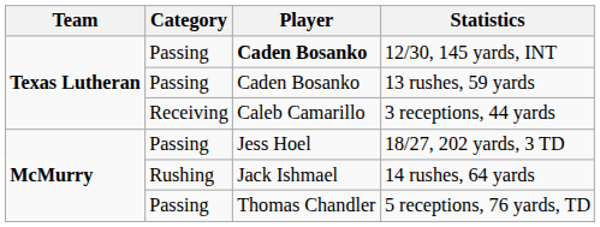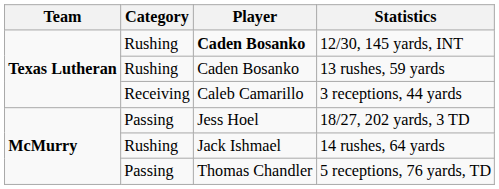12/30, 145 yards, INT | Category: Passing -> Rushing
13 rushes, 59 yards | Category: Passing -> Rushing
